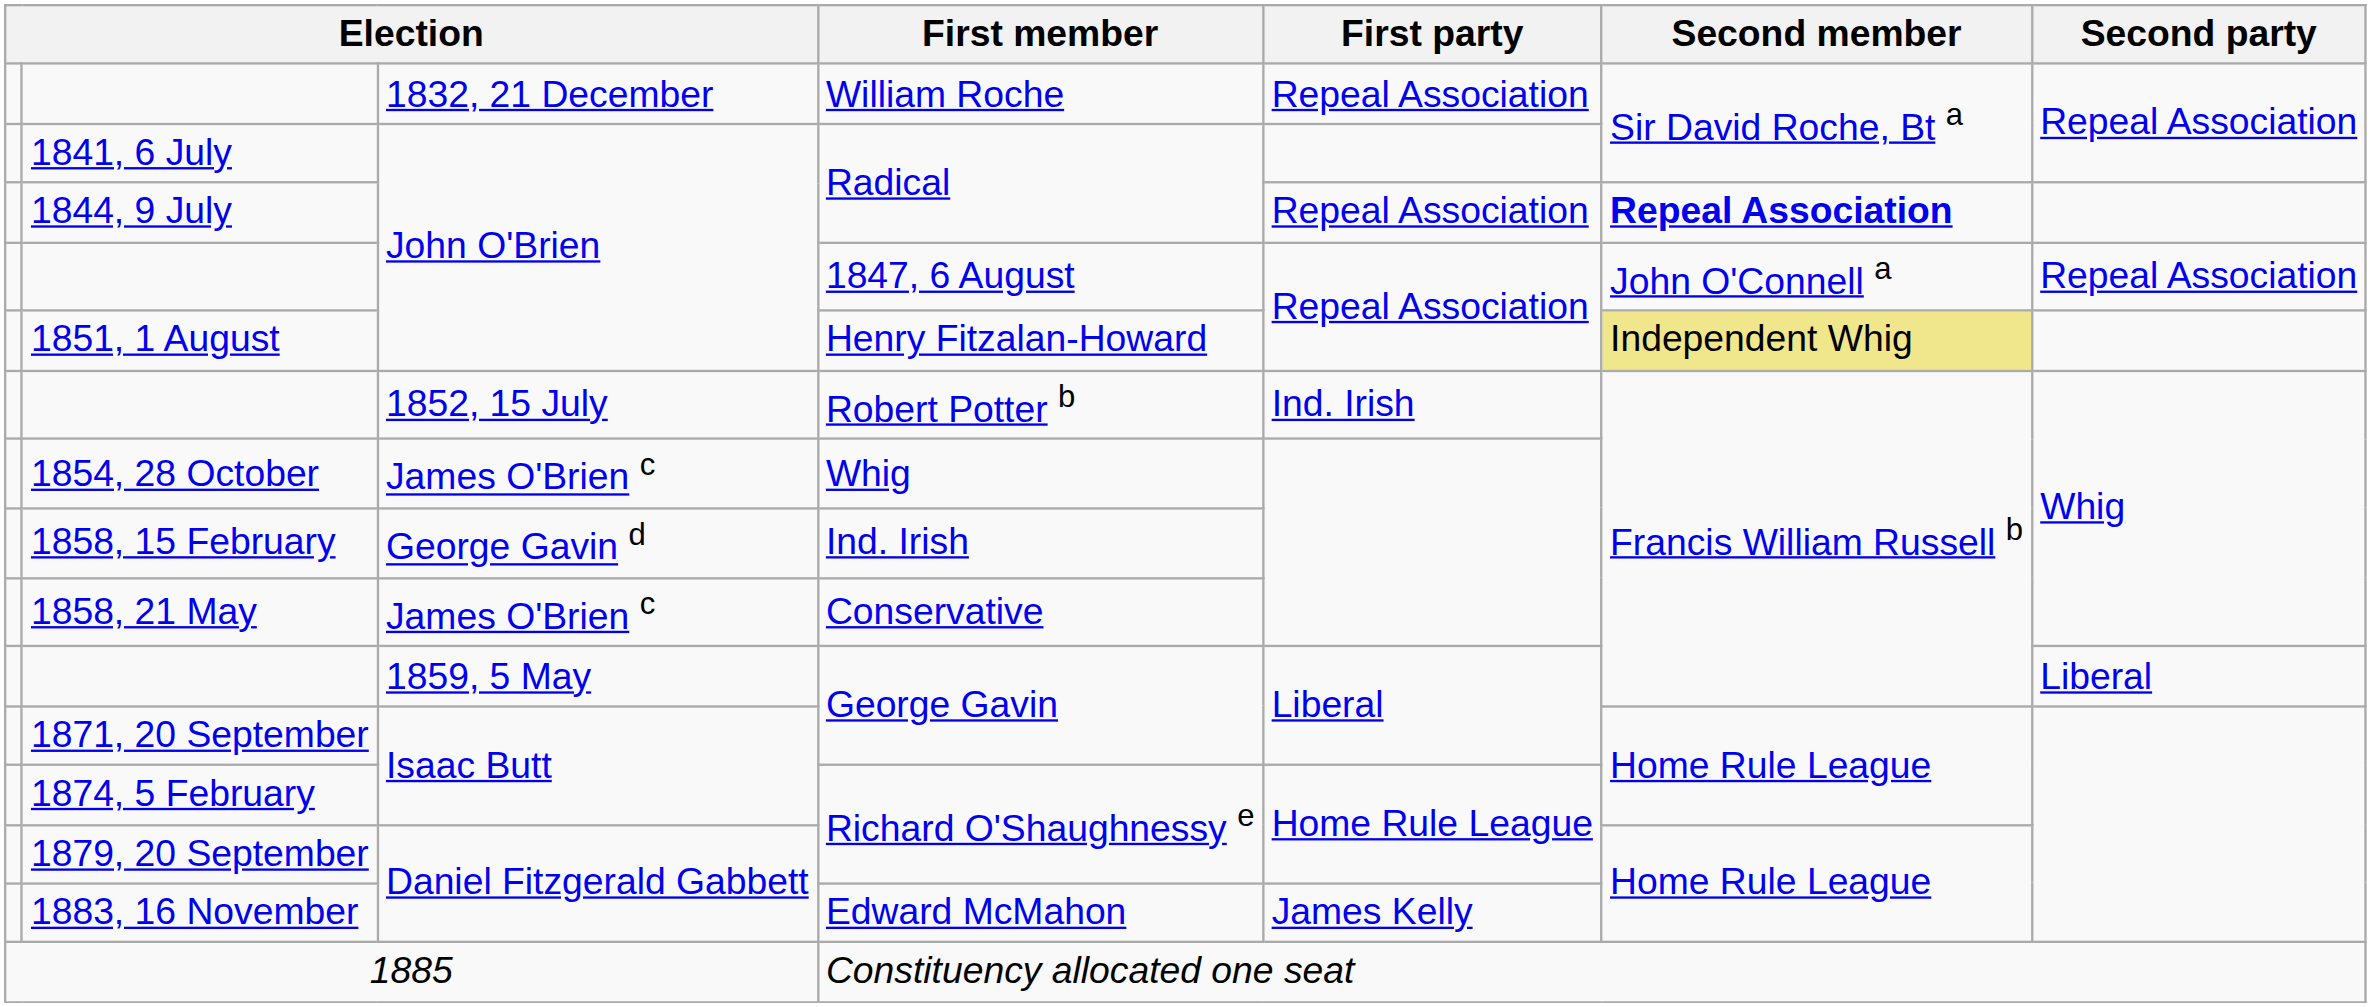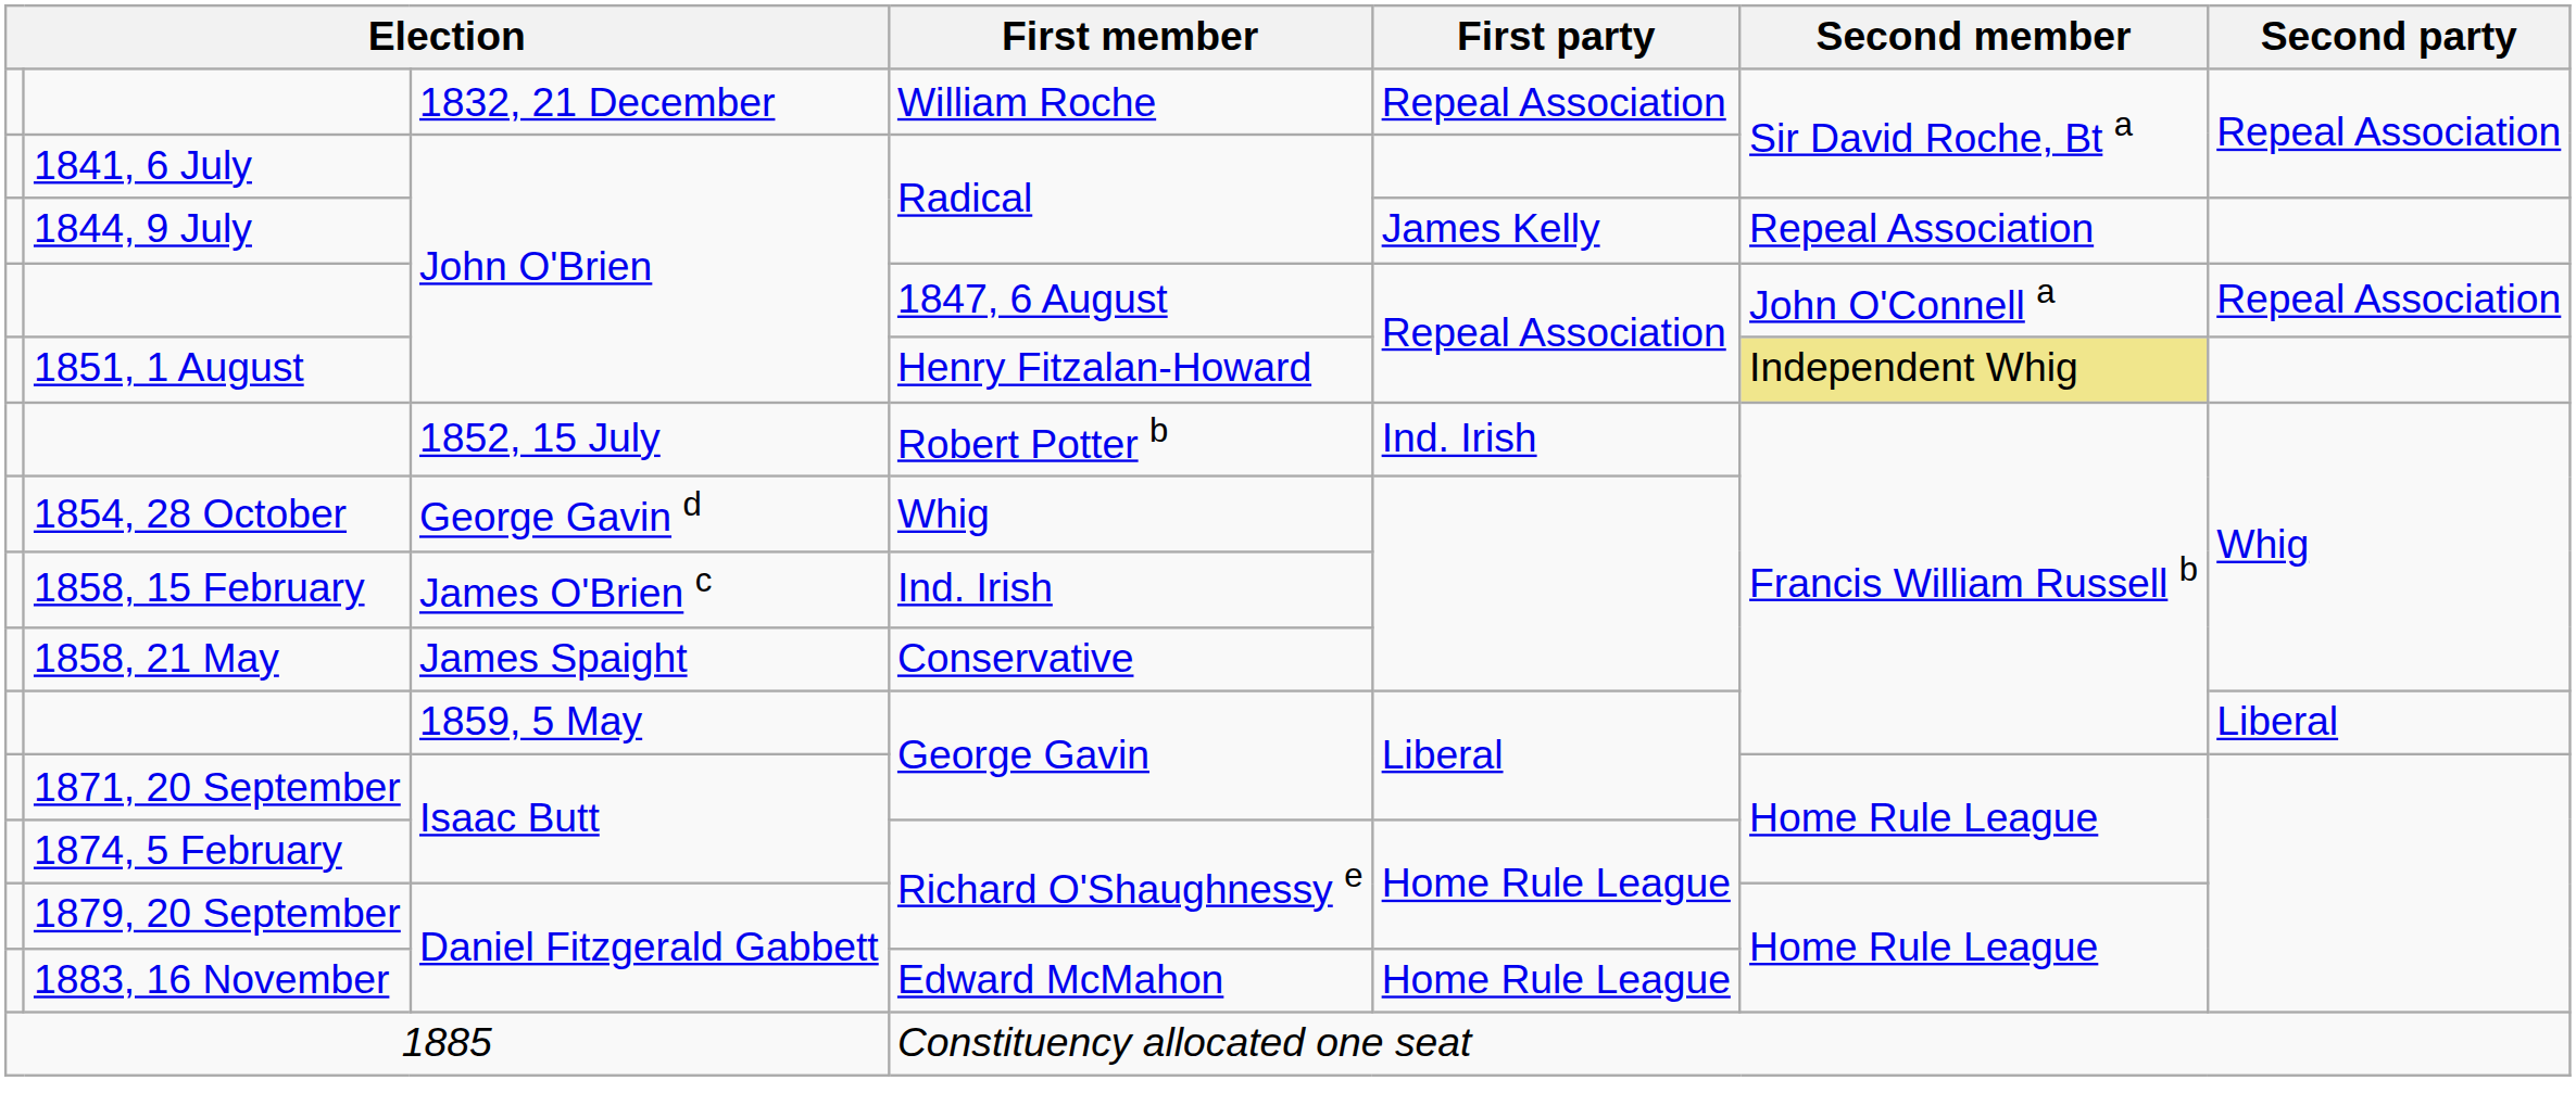1844, 9 July | First party: Repeal Association -> James Kelly
1844, 9 July | Second member: bold -> normal
1854, 28 October | column 3: James O'Brien c -> George Gavin d
1858, 15 February | column 3: George Gavin d -> James O'Brien c
1858, 21 May | column 3: James O'Brien c -> James Spaight
1883, 16 November | First party: James Kelly -> Home Rule League
